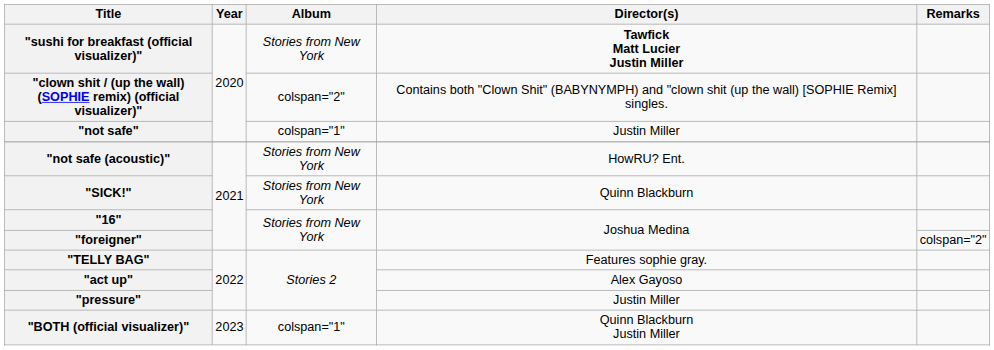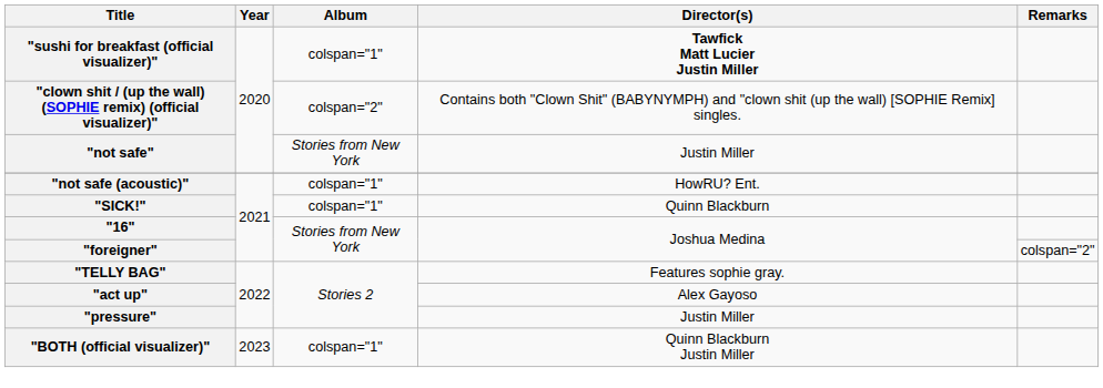"sushi for breakfast (official visualizer)" | Album: Stories from New York -> colspan="1"
"not safe" | Album: colspan="1" -> Stories from New York
"not safe (acoustic)" | Album: Stories from New York -> colspan="1"
"SICK!" | Album: Stories from New York -> colspan="1"
